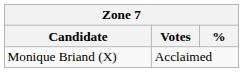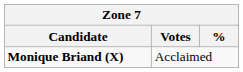Monique Briand (X) | Candidate: normal -> bold
